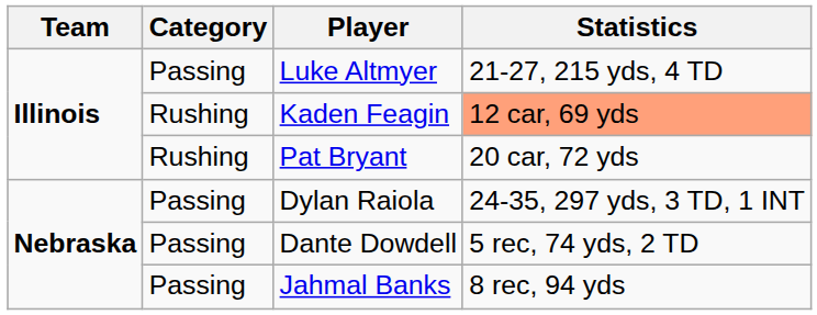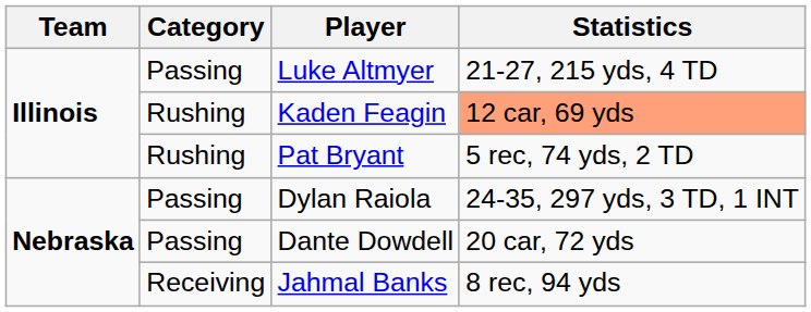Pat Bryant | Statistics: 20 car, 72 yds -> 5 rec, 74 yds, 2 TD
Dante Dowdell | Statistics: 5 rec, 74 yds, 2 TD -> 20 car, 72 yds
Jahmal Banks | Category: Passing -> Receiving
